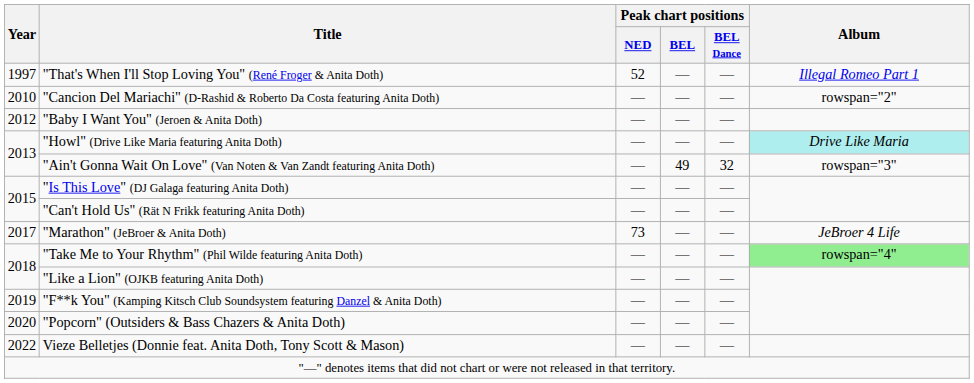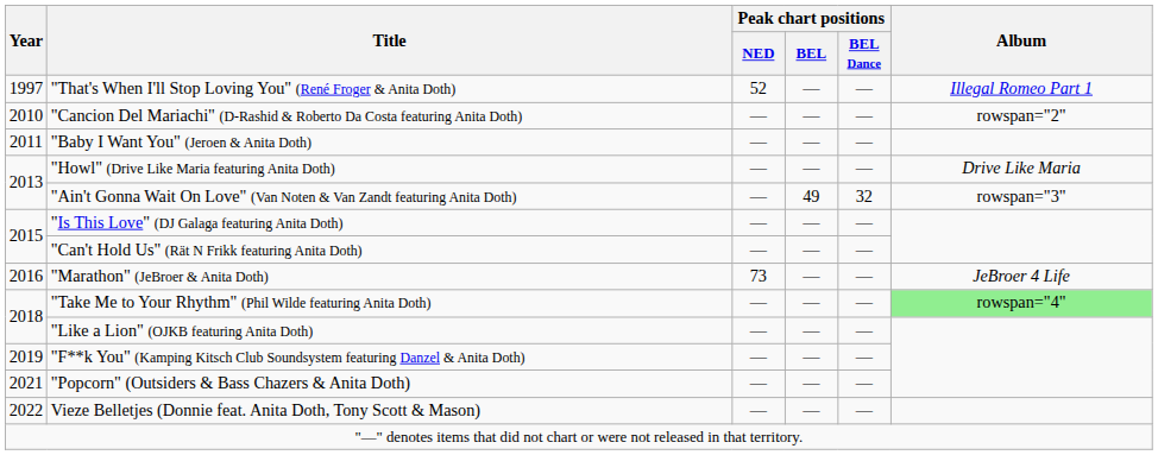"Baby I Want You" (Jeroen & Anita Doth) | Year: 2012 -> 2011
"Howl" (Drive Like Maria featuring Anita Doth) | Album: paleturquoise background -> no background
"Marathon" (JeBroer & Anita Doth) | Year: 2017 -> 2016
"Popcorn" (Outsiders & Bass Chazers & Anita Doth) | Year: 2020 -> 2021
